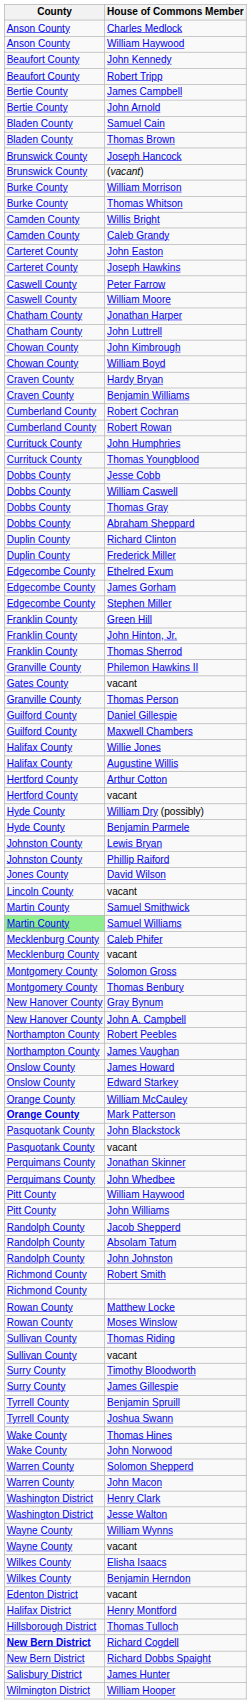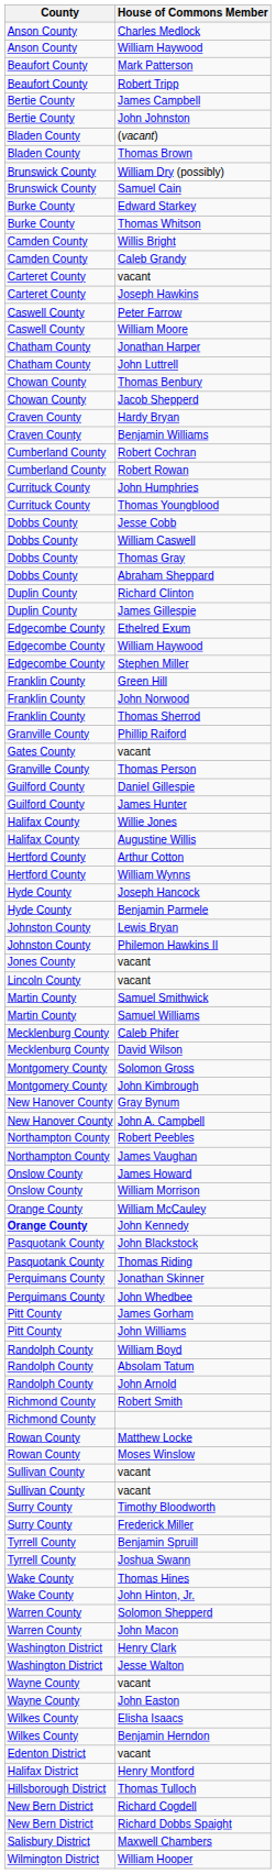row 4 | House of Commons Member: John Kennedy -> Mark Patterson
row 7 | House of Commons Member: John Arnold -> John Johnston
row 8 | House of Commons Member: Samuel Cain -> (vacant)
row 10 | House of Commons Member: Joseph Hancock -> William Dry (possibly)
row 11 | House of Commons Member: (vacant) -> Samuel Cain
row 12 | House of Commons Member: William Morrison -> Edward Starkey
row 16 | House of Commons Member: John Easton -> vacant
row 22 | House of Commons Member: John Kimbrough -> Thomas Benbury
row 23 | House of Commons Member: William Boyd -> Jacob Shepperd
row 35 | House of Commons Member: Frederick Miller -> James Gillespie
row 37 | House of Commons Member: James Gorham -> William Haywood
row 40 | House of Commons Member: John Hinton, Jr. -> John Norwood
row 42 | House of Commons Member: Philemon Hawkins II -> Phillip Raiford
row 46 | House of Commons Member: Maxwell Chambers -> James Hunter
row 50 | House of Commons Member: vacant -> William Wynns
row 51 | House of Commons Member: William Dry (possibly) -> Joseph Hancock
row 54 | House of Commons Member: Phillip Raiford -> Philemon Hawkins II
row 55 | House of Commons Member: David Wilson -> vacant
row 58 | County: lightgreen background -> no background
row 60 | House of Commons Member: vacant -> David Wilson
row 62 | House of Commons Member: Thomas Benbury -> John Kimbrough
row 68 | House of Commons Member: Edward Starkey -> William Morrison
row 70 | House of Commons Member: Mark Patterson -> John Kennedy
row 72 | House of Commons Member: vacant -> Thomas Riding
row 75 | House of Commons Member: William Haywood -> James Gorham
row 77 | House of Commons Member: Jacob Shepperd -> William Boyd
row 79 | House of Commons Member: John Johnston -> John Arnold
row 84 | House of Commons Member: Thomas Riding -> vacant
row 87 | House of Commons Member: James Gillespie -> Frederick Miller
row 91 | House of Commons Member: John Norwood -> John Hinton, Jr.
row 96 | House of Commons Member: William Wynns -> vacant
row 97 | House of Commons Member: vacant -> John Easton
row 103 | County: bold -> normal
row 105 | House of Commons Member: James Hunter -> Maxwell Chambers
